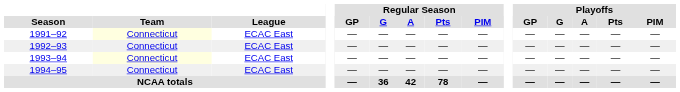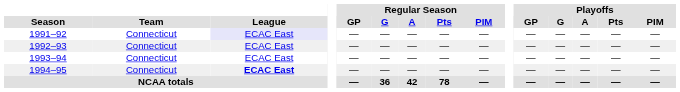1991–92 | Team: lightyellow background -> no background
1991–92 | League: no background -> lavender background
1993–94 | Team: lightyellow background -> no background
1994–95 | League: normal -> bold
